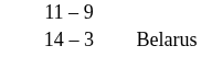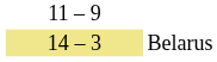Belarus | column 1: no background -> khaki background
